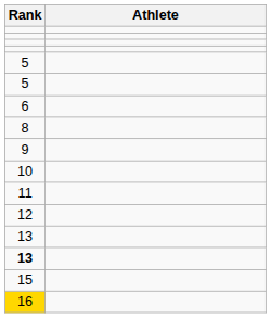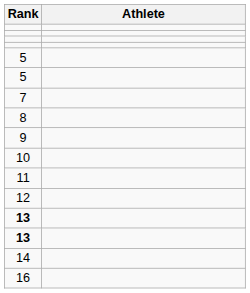row 8 | Rank: 6 -> 7
row 14 | Rank: normal -> bold
row 16 | Rank: 15 -> 14
row 17 | Rank: gold background -> no background
